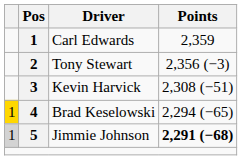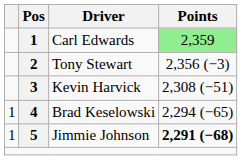Carl Edwards | Points: no background -> lightgreen background
Brad Keselowski | column 1: gold background -> no background
Jimmie Johnson | column 1: lightgrey background -> no background
